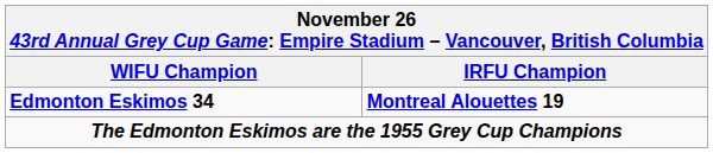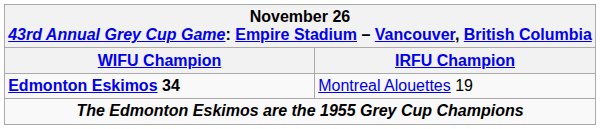Edmonton Eskimos 34 | IRFU Champion: bold -> normal
